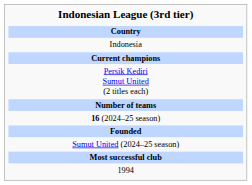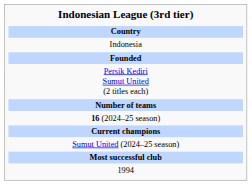row 4 | column 1: Current champions -> Founded
row 8 | column 1: Founded -> Current champions
